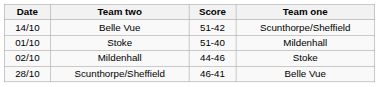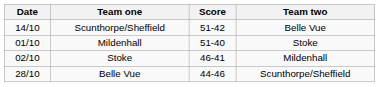columns swapped: Team one <-> Team two
row 4 | Score: 44-46 -> 46-41
row 5 | Score: 46-41 -> 44-46
